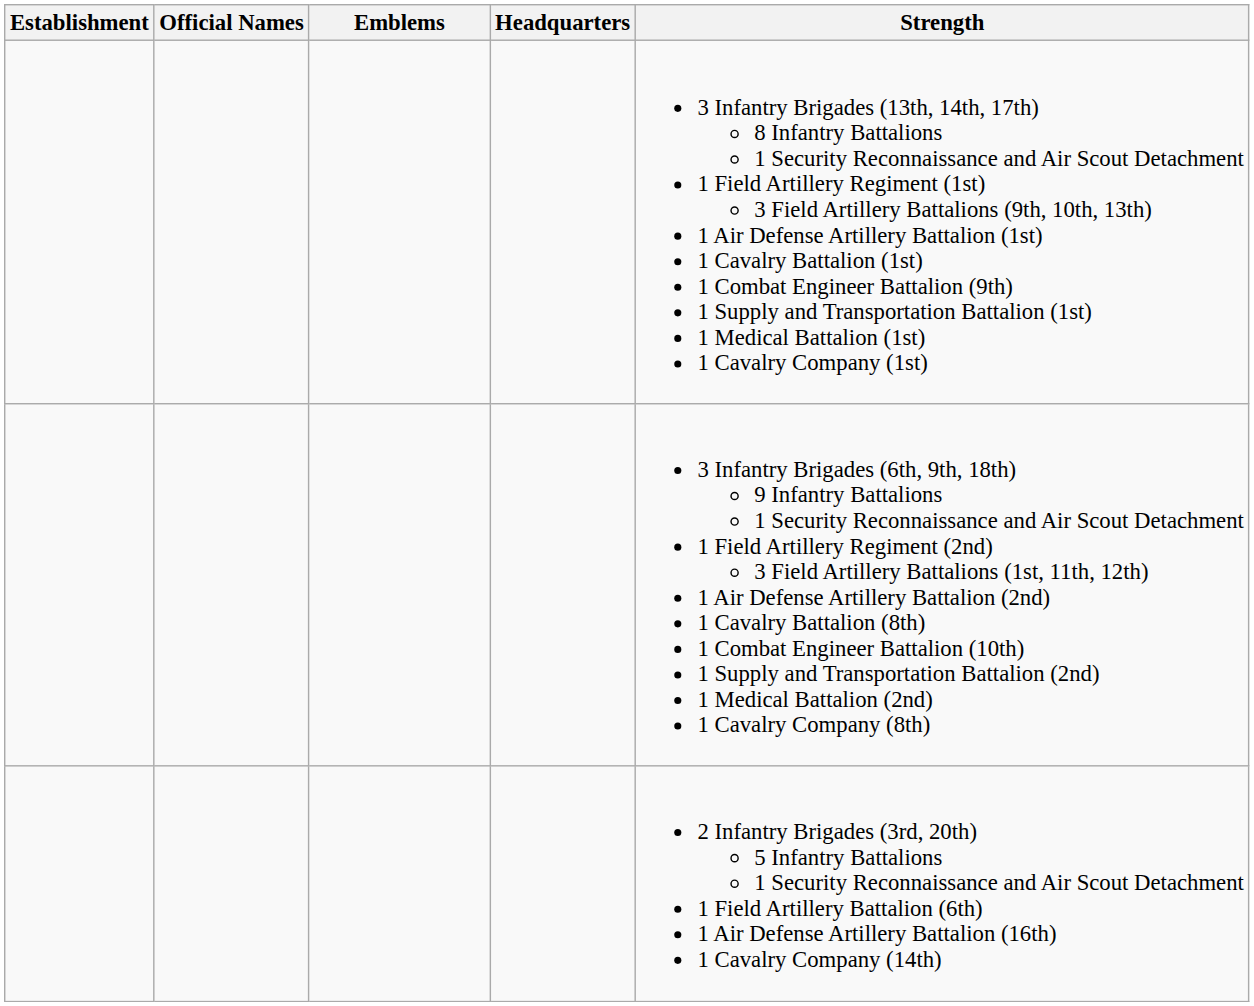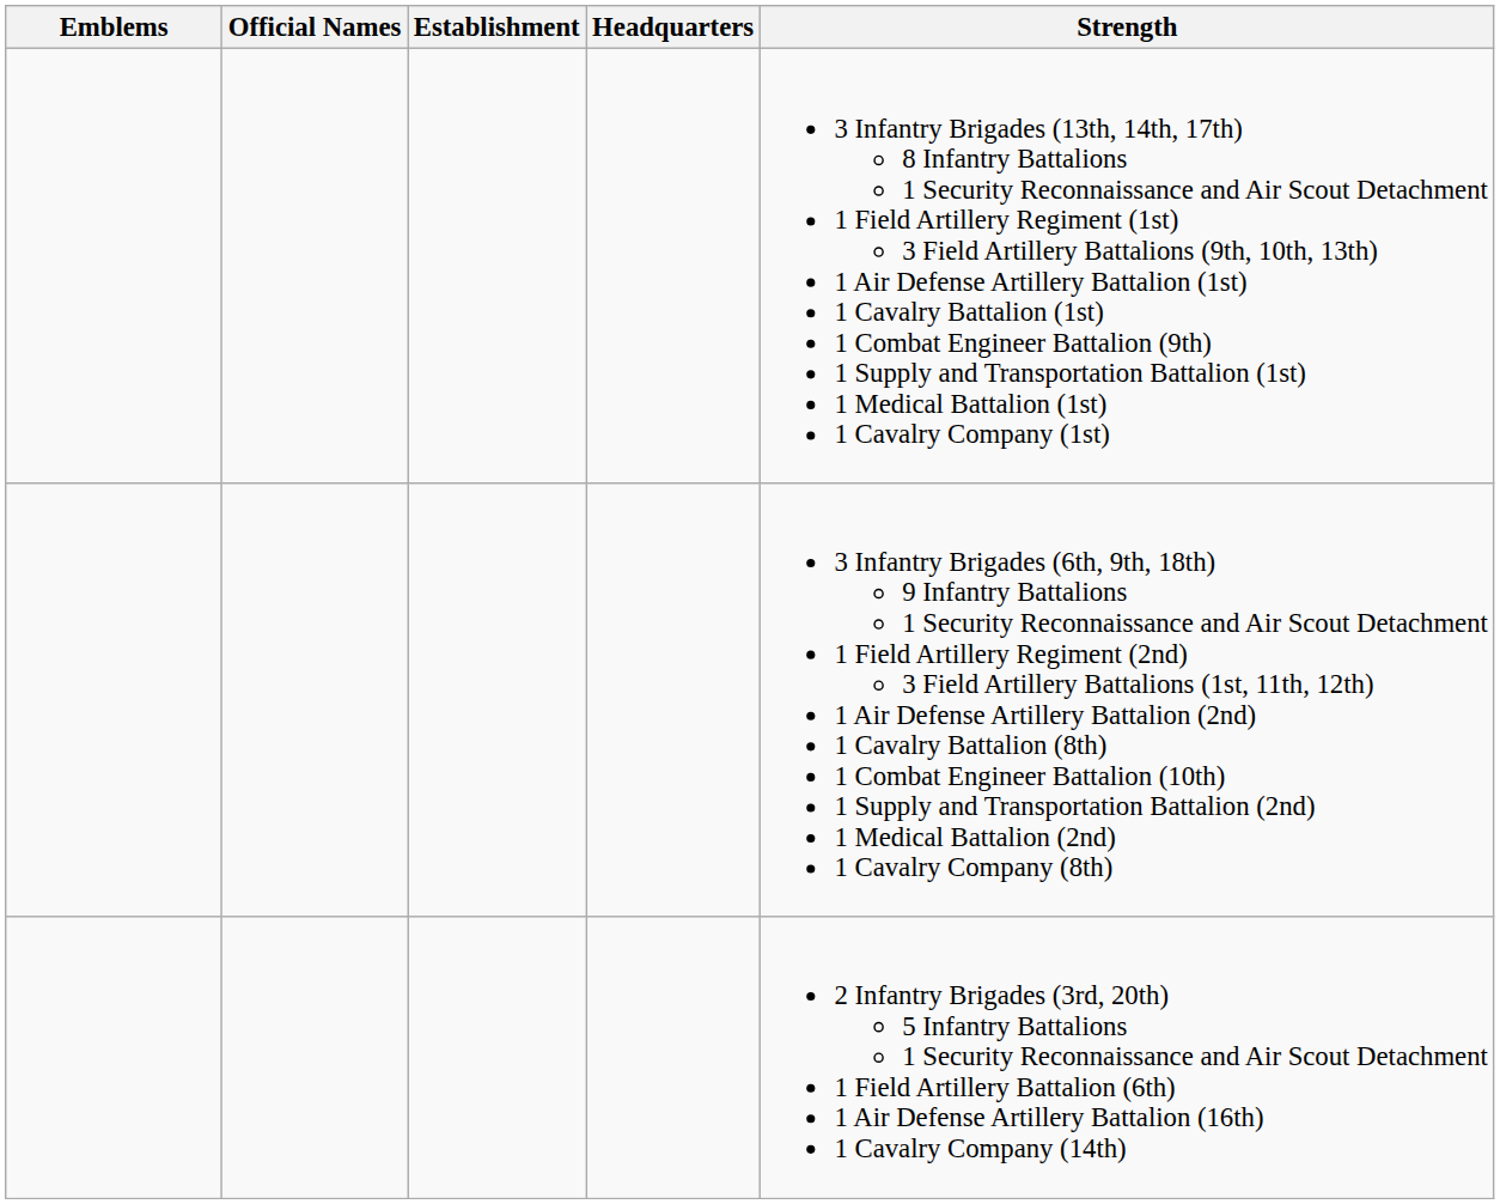columns swapped: Emblems <-> Establishment
